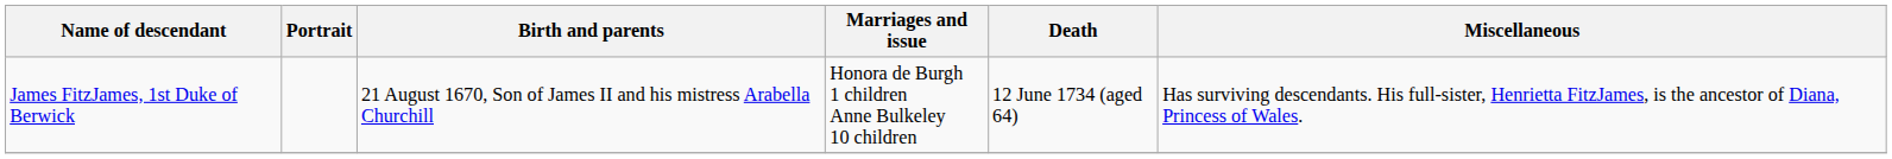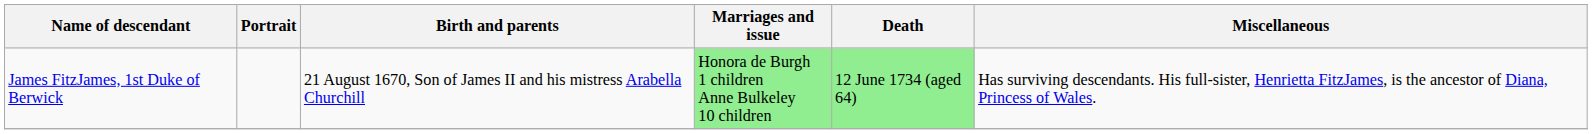James FitzJames, 1st Duke of Berwick | Marriages and issue: no background -> lightgreen background
James FitzJames, 1st Duke of Berwick | Death: no background -> lightgreen background
